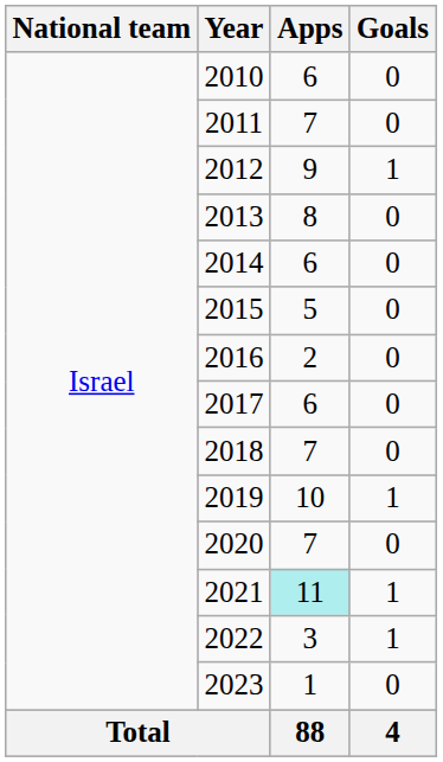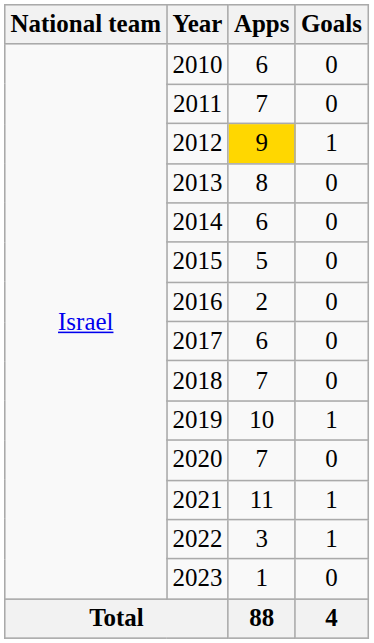2012 | Apps: no background -> gold background
2021 | Apps: paleturquoise background -> no background
